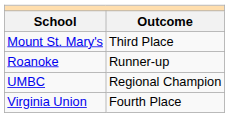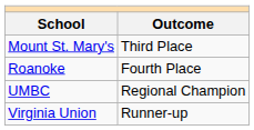Roanoke | Outcome: Runner-up -> Fourth Place
Virginia Union | Outcome: Fourth Place -> Runner-up
